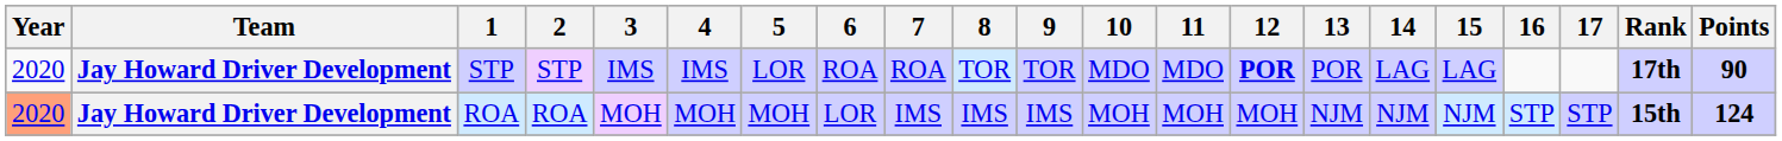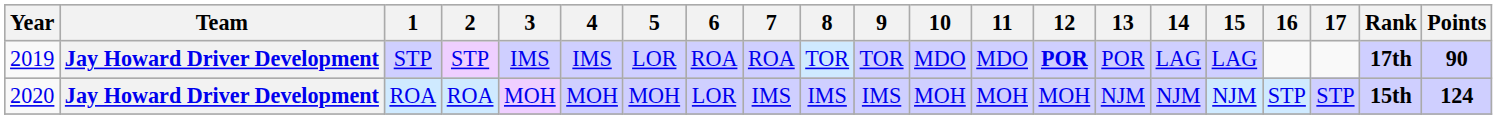row 2 | Year: 2020 -> 2019
row 3 | Year: lightsalmon background -> no background
